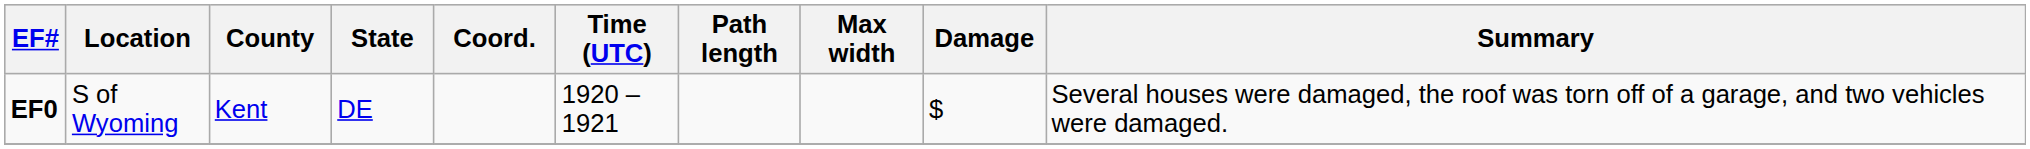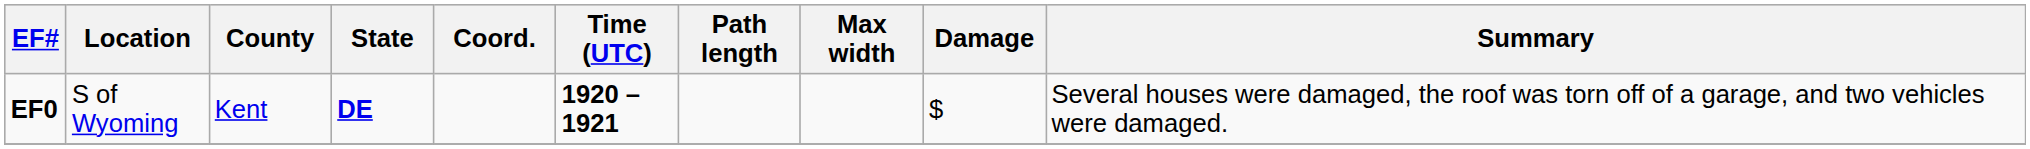EF0 | State: normal -> bold
EF0 | Time (UTC): normal -> bold
